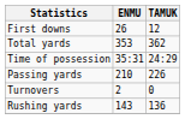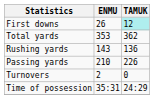First downs | TAMUK: no background -> paleturquoise background
rows swapped: Rushing yards <-> Time of possession
